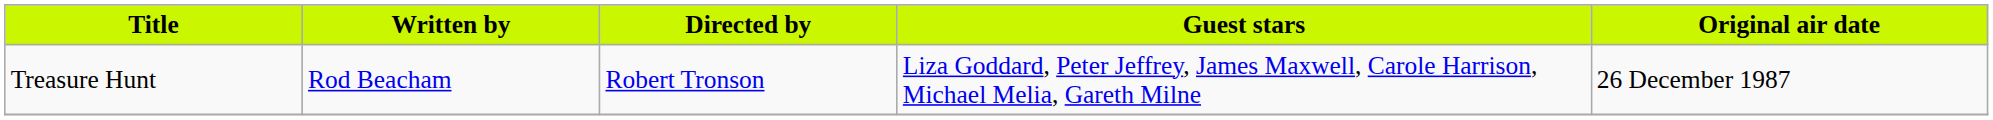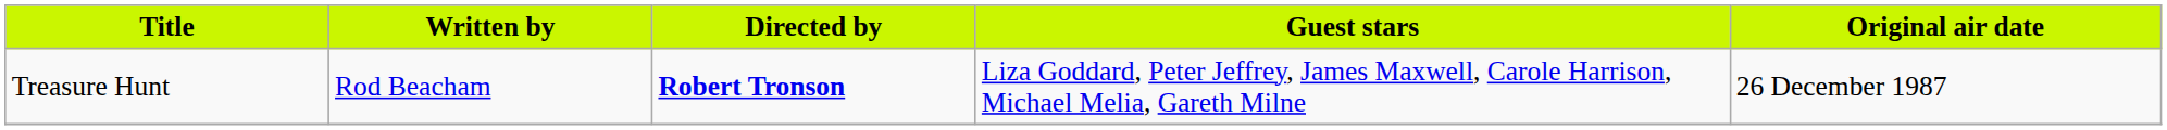Treasure Hunt | Directed by: normal -> bold
